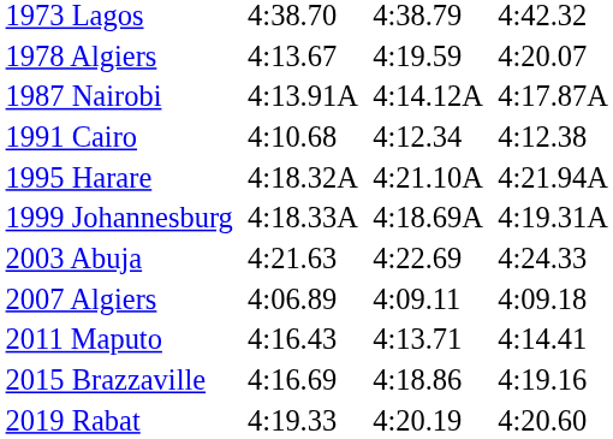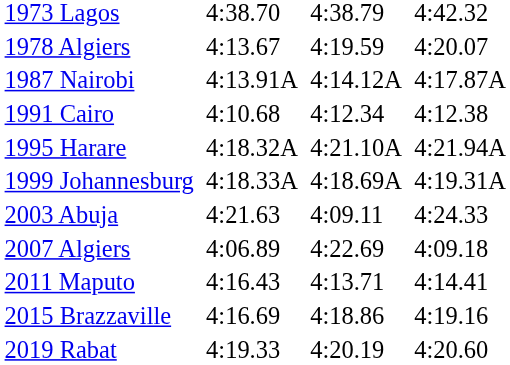2003 Abuja | column 3: 4:22.69 -> 4:09.11
2007 Algiers | column 3: 4:09.11 -> 4:22.69
